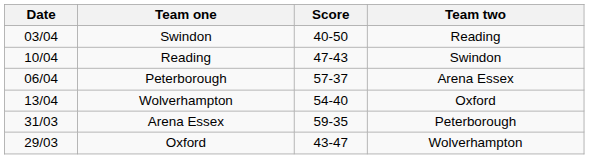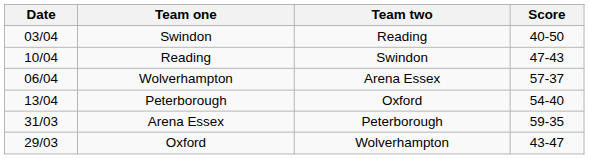columns swapped: Score <-> Team two
row 4 | Team one: Peterborough -> Wolverhampton
row 5 | Team one: Wolverhampton -> Peterborough
